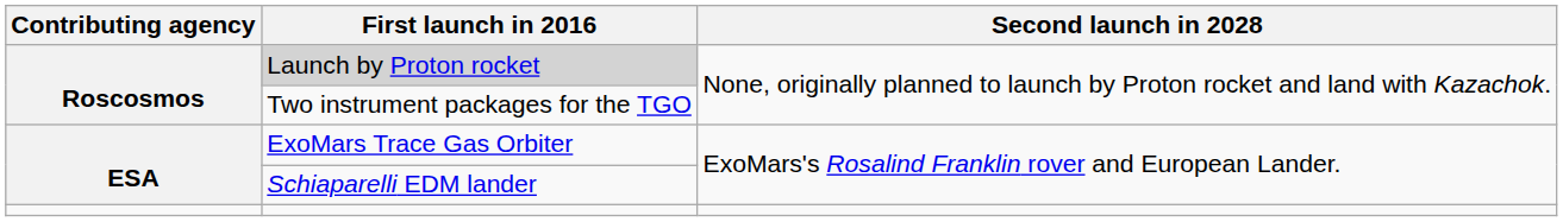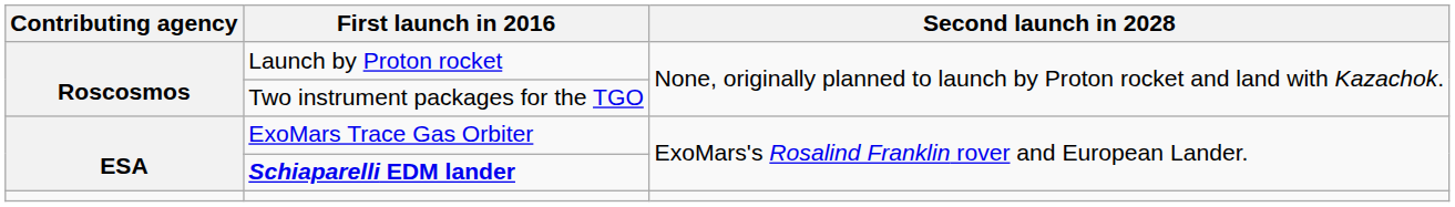Launch by Proton rocket | First launch in 2016: lightgrey background -> no background
Schiaparelli EDM lander | First launch in 2016: normal -> bold
